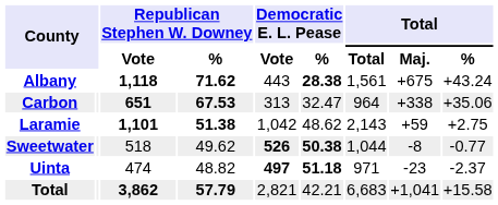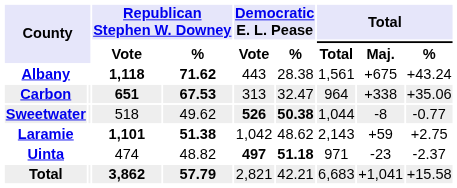Albany | Democratic E. L. Pease / %: bold -> normal
rows swapped: Laramie <-> Sweetwater
